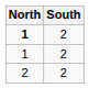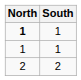row 2 | South: 2 -> 1
row 3 | South: 2 -> 1
